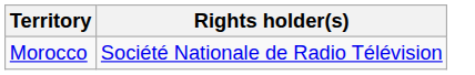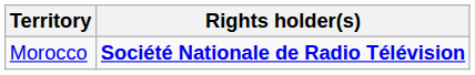Morocco | Rights holder(s): normal -> bold
